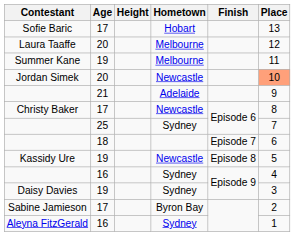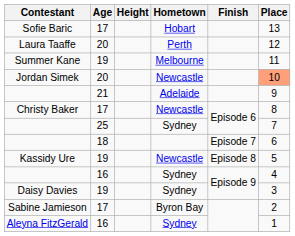Laura Taaffe | Hometown: Melbourne -> Perth
